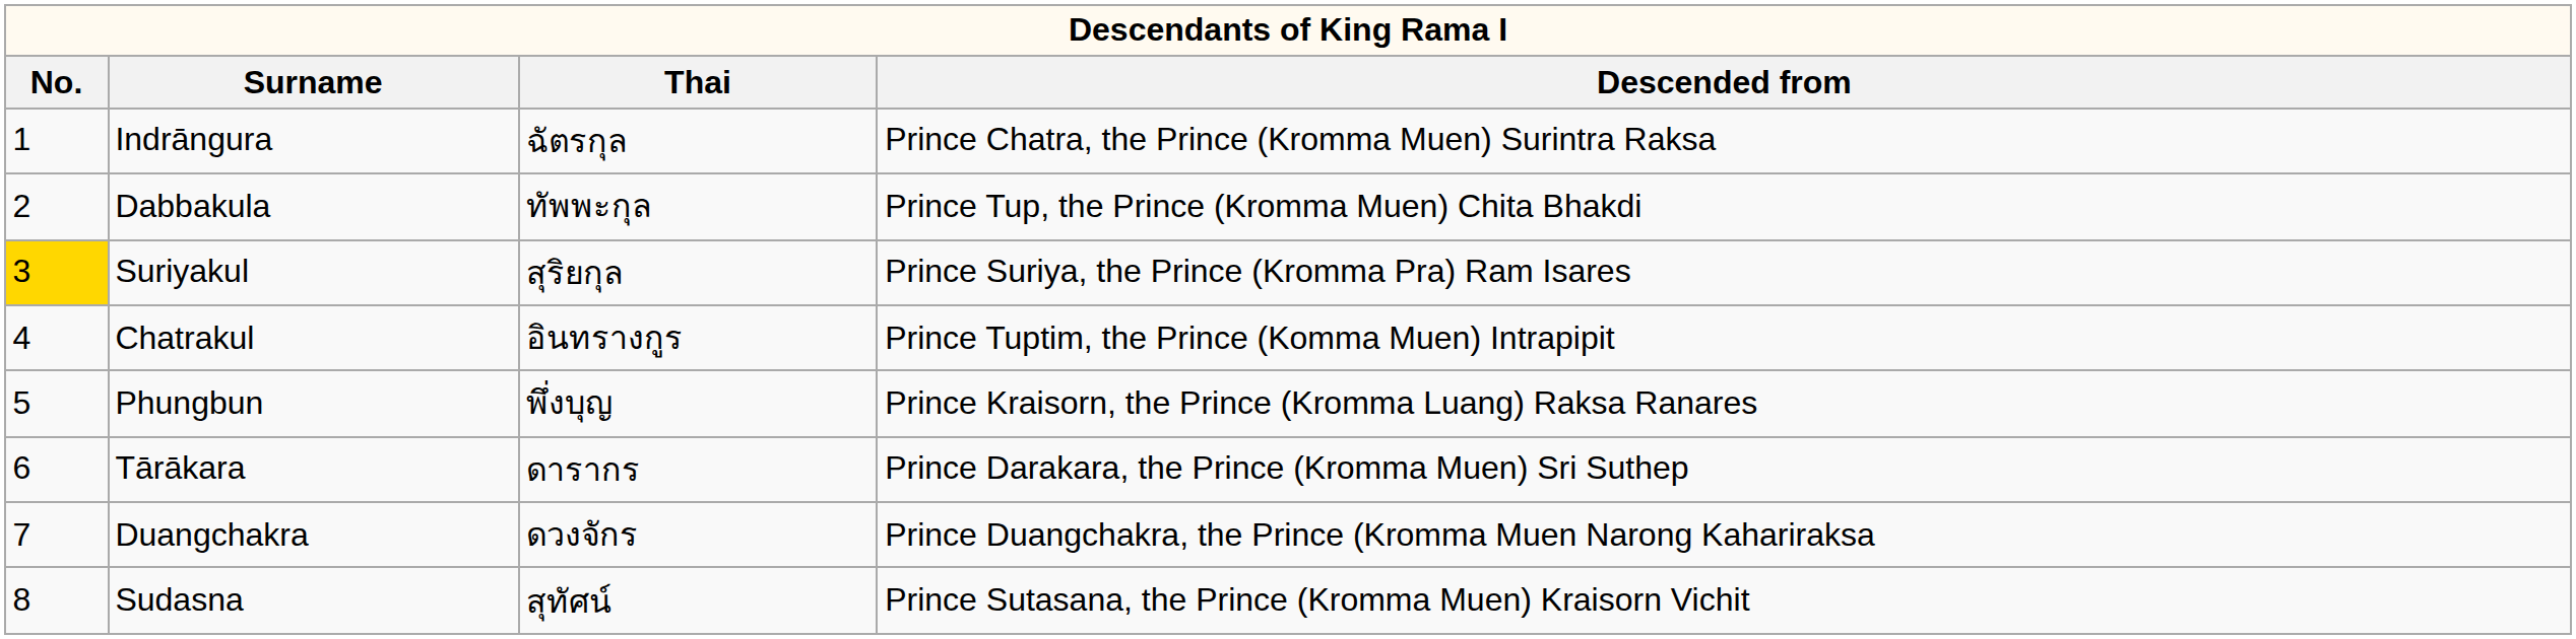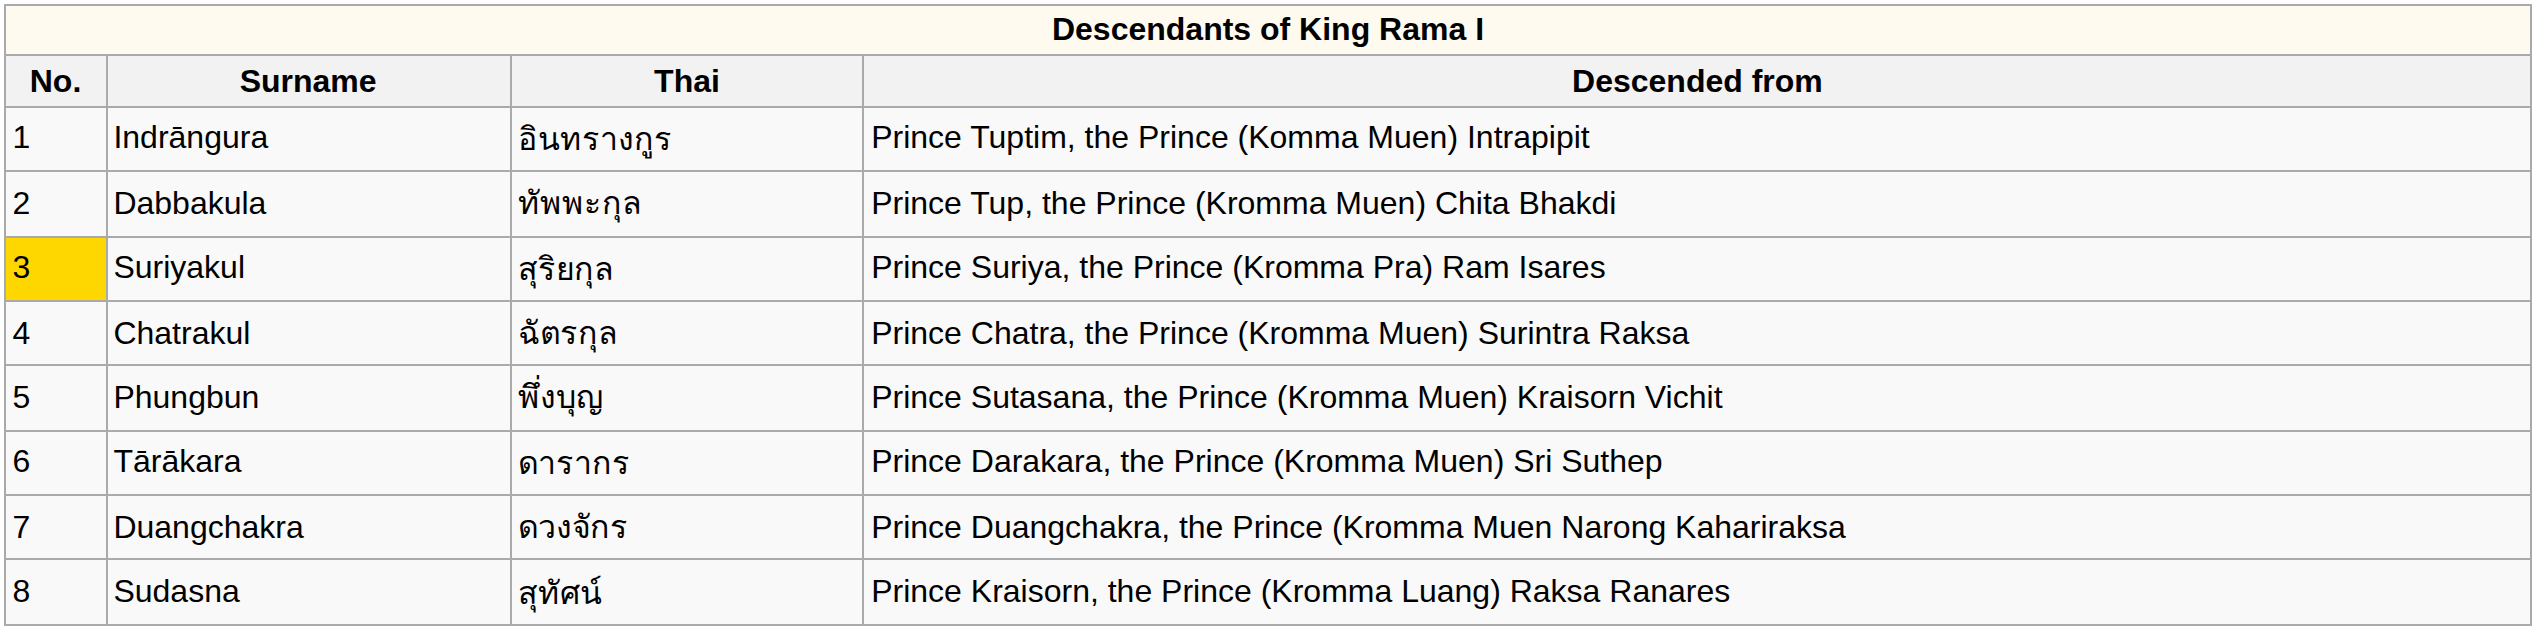Indrāngura | Thai: ฉัตรกุล -> อินทรางกูร
Indrāngura | Descended from: Prince Chatra, the Prince (Kromma Muen) Surintra Raksa -> Prince Tuptim, the Prince (Komma Muen) Intrapipit
Chatrakul | Thai: อินทรางกูร -> ฉัตรกุล
Chatrakul | Descended from: Prince Tuptim, the Prince (Komma Muen) Intrapipit -> Prince Chatra, the Prince (Kromma Muen) Surintra Raksa
Phungbun | Descended from: Prince Kraisorn, the Prince (Kromma Luang) Raksa Ranares -> Prince Sutasana, the Prince (Kromma Muen) Kraisorn Vichit
Sudasna | Descended from: Prince Sutasana, the Prince (Kromma Muen) Kraisorn Vichit -> Prince Kraisorn, the Prince (Kromma Luang) Raksa Ranares
